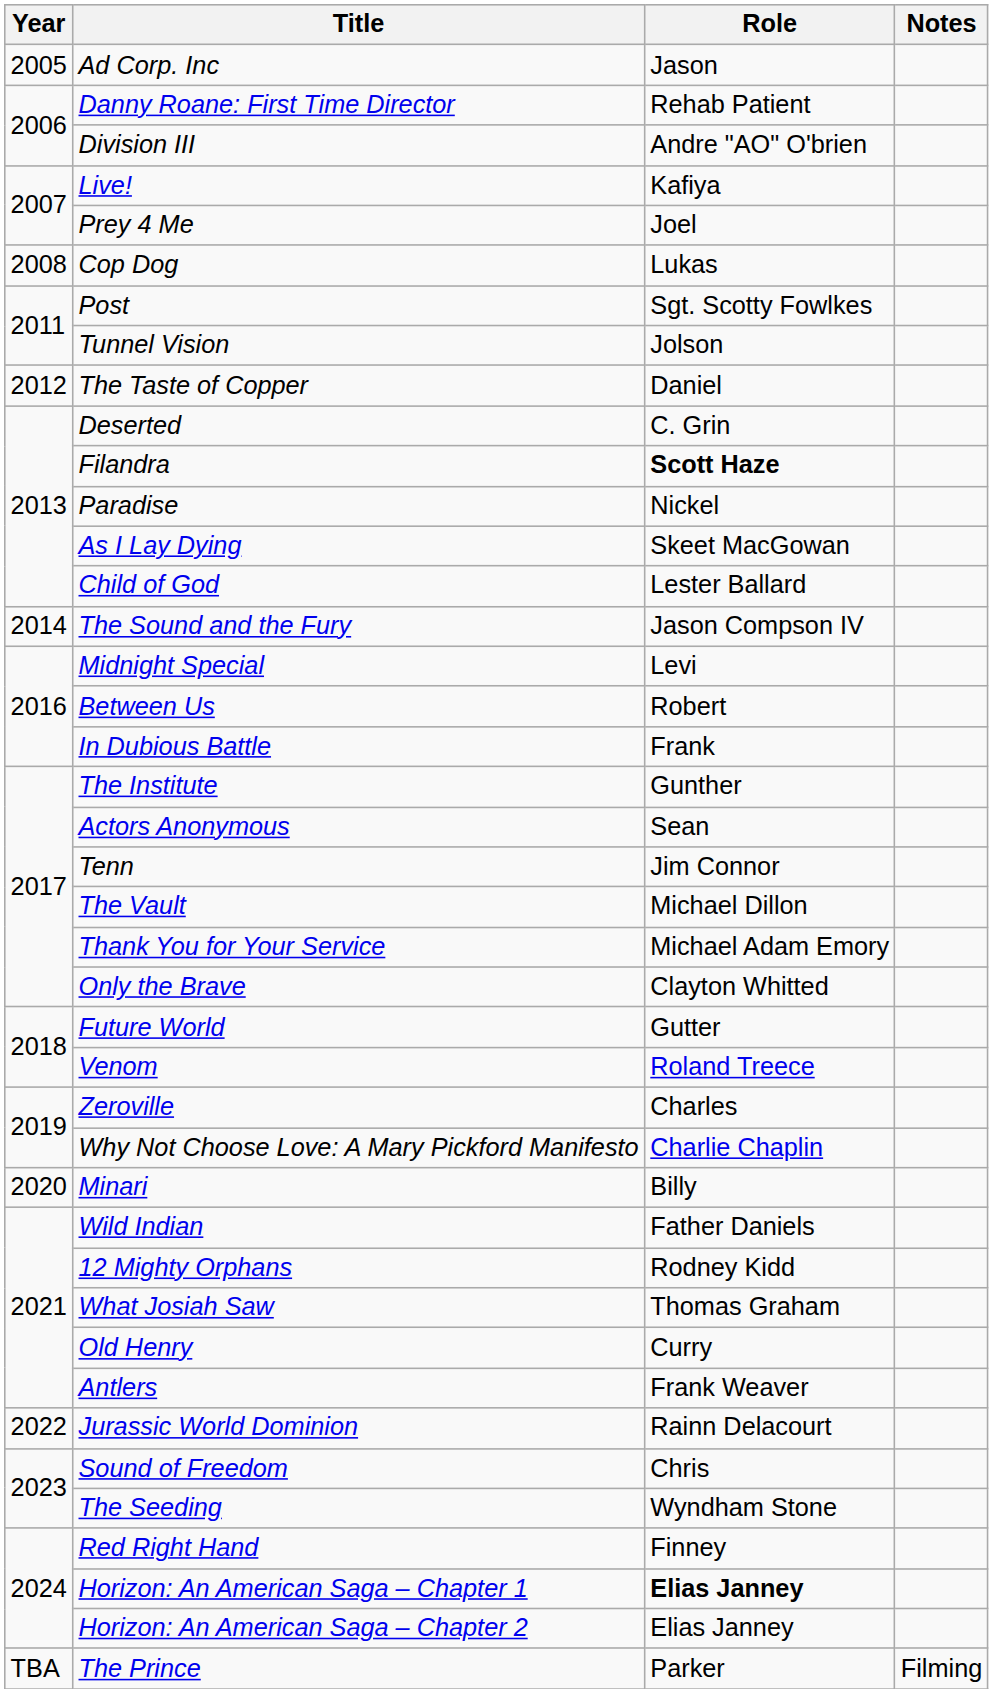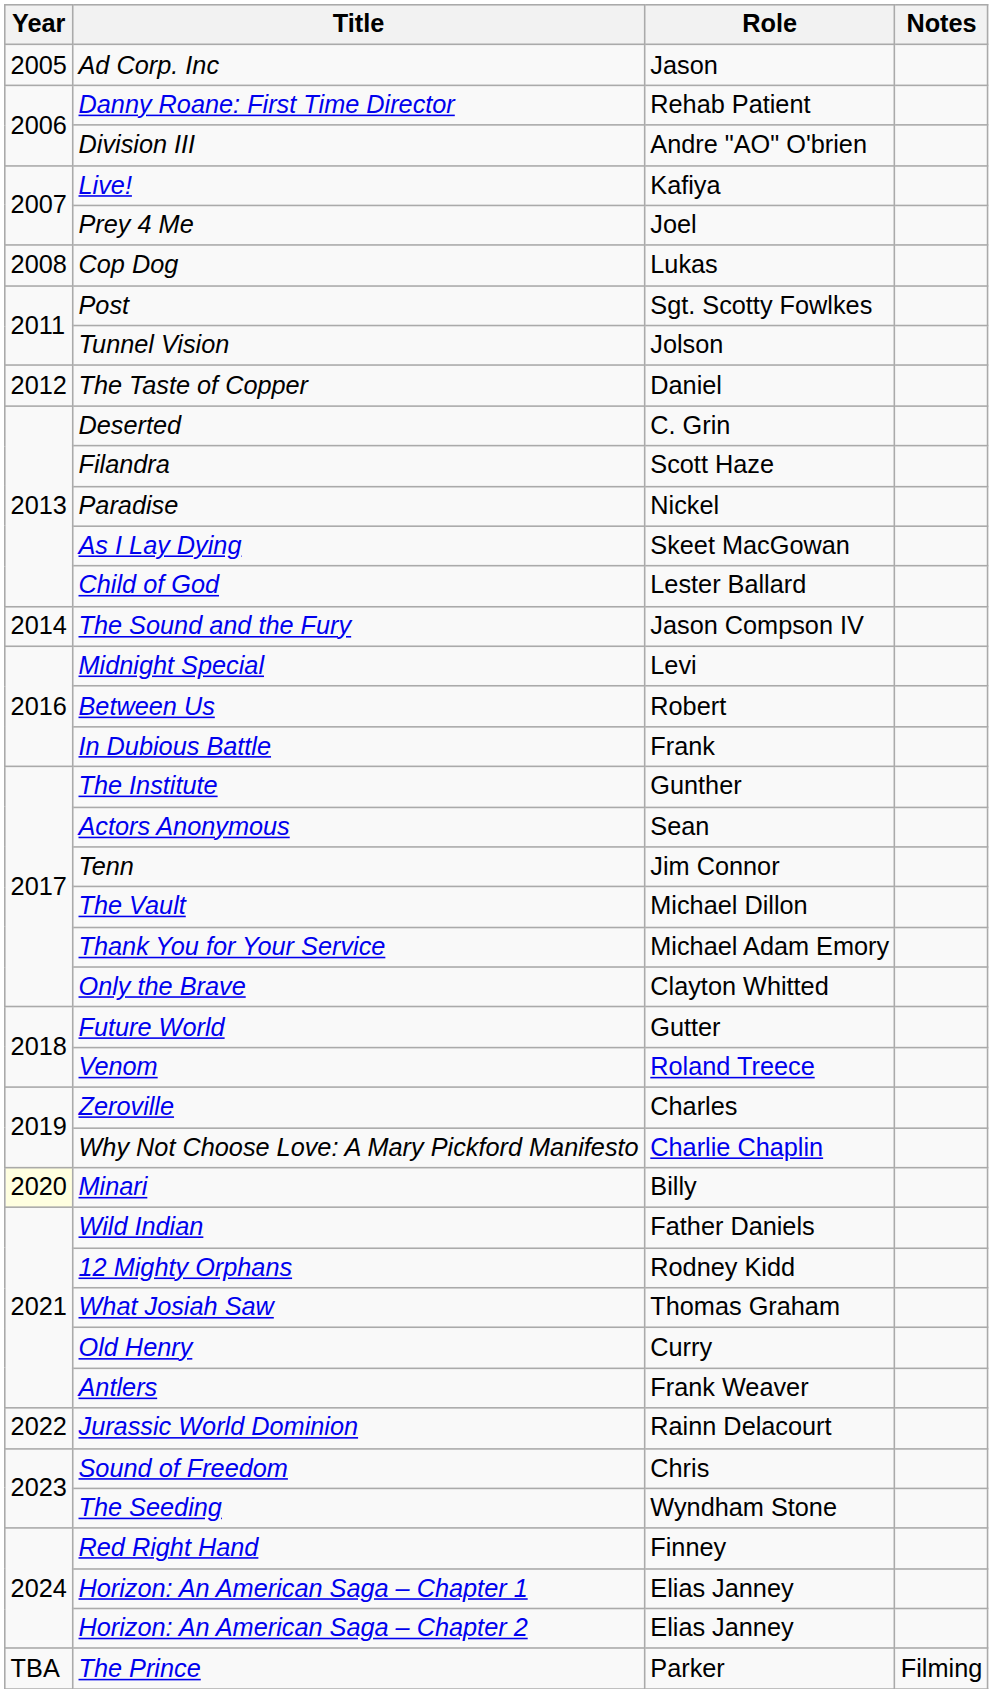Filandra | Role: bold -> normal
Minari | Year: no background -> lightyellow background
Horizon: An American Saga – Chapter 1 | Role: bold -> normal
